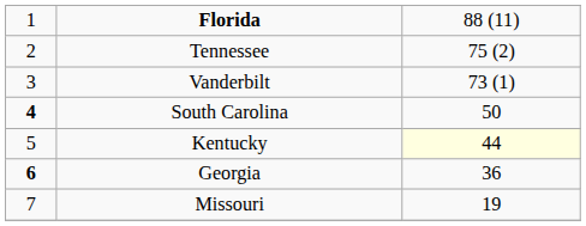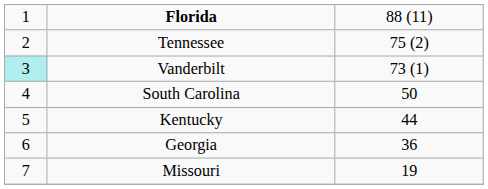Vanderbilt | column 1: no background -> paleturquoise background
South Carolina | column 1: bold -> normal
Kentucky | column 3: lightyellow background -> no background
Georgia | column 1: bold -> normal
